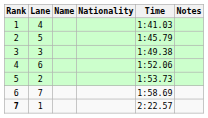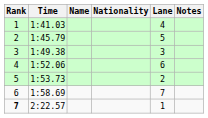columns swapped: Lane <-> Time
